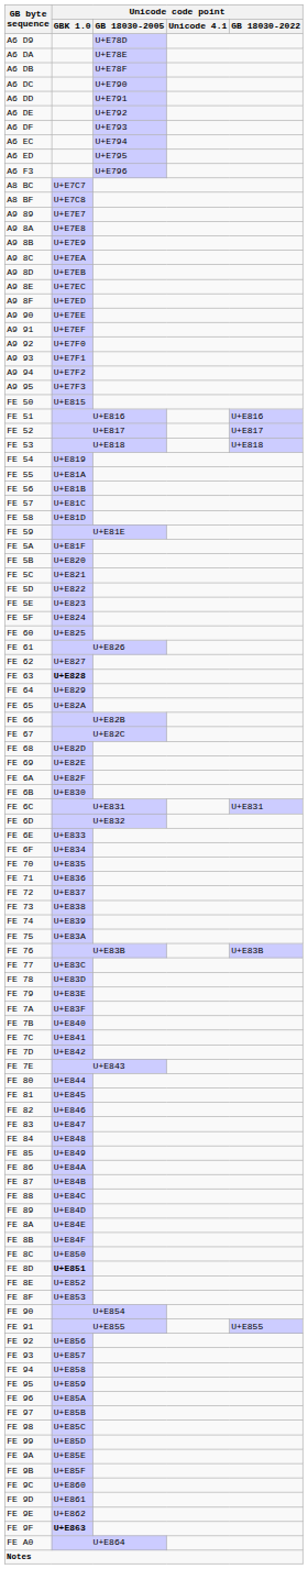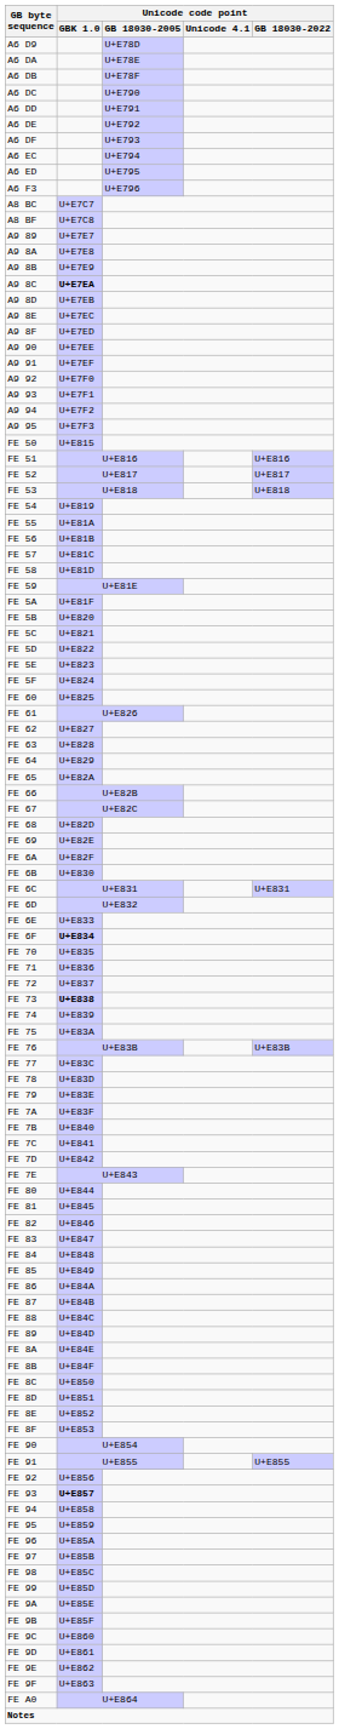A9 8C | Unicode code point / GBK 1.0: normal -> bold
FE 63 | Unicode code point / GBK 1.0: bold -> normal
FE 6F | Unicode code point / GBK 1.0: normal -> bold
FE 73 | Unicode code point / GBK 1.0: normal -> bold
FE 8D | Unicode code point / GBK 1.0: bold -> normal
FE 93 | Unicode code point / GBK 1.0: normal -> bold
FE 9F | Unicode code point / GBK 1.0: bold -> normal
